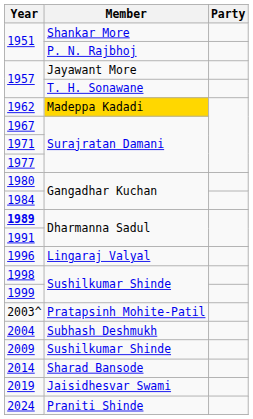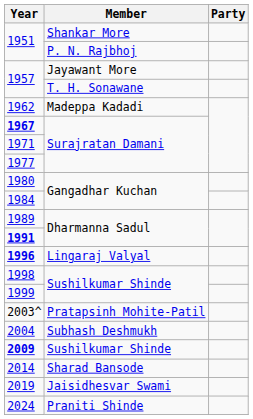1962 | Member: gold background -> no background
1967 | Year: normal -> bold
1989 | Year: bold -> normal
1991 | Year: normal -> bold
1996 | Year: normal -> bold
2009 | Year: normal -> bold
